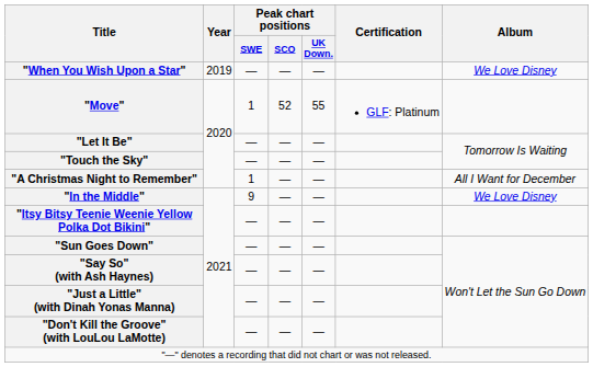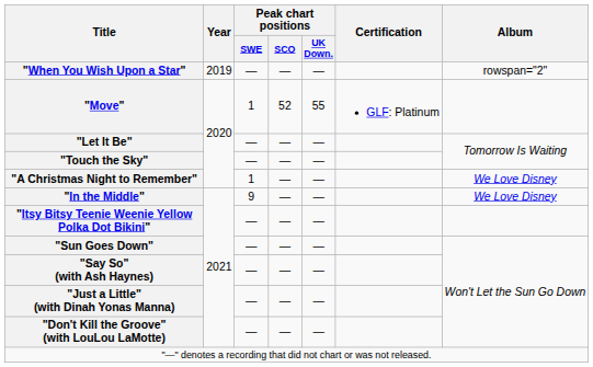"When You Wish Upon a Star" | Album: We Love Disney -> rowspan="2"
"A Christmas Night to Remember" | Album: All I Want for December -> We Love Disney
